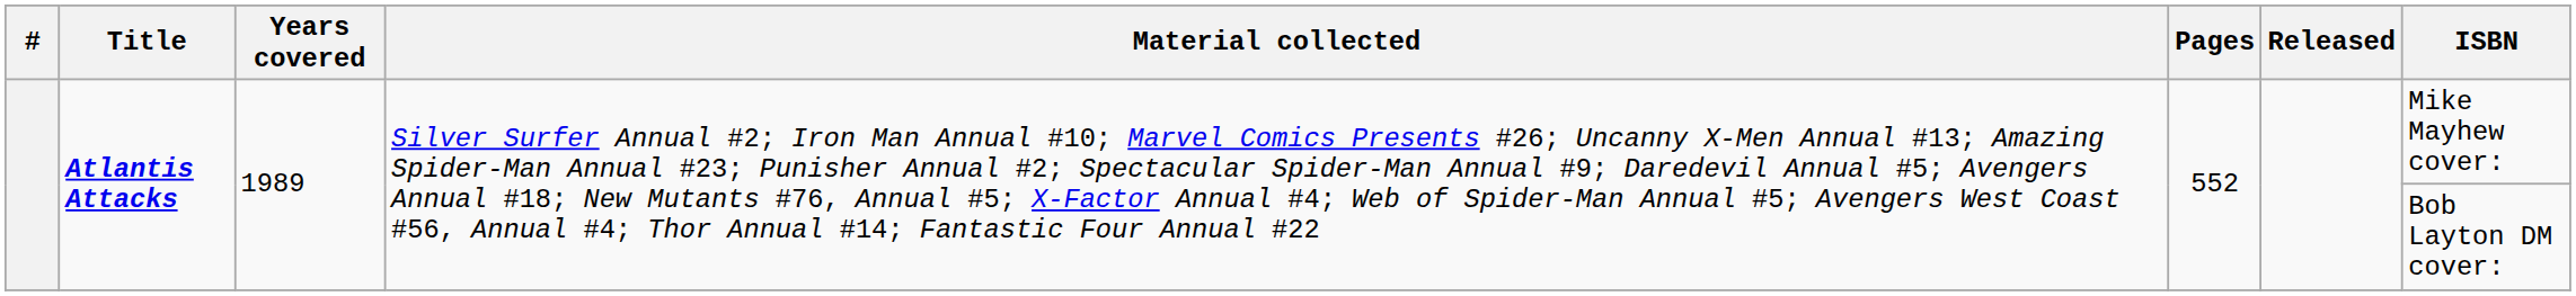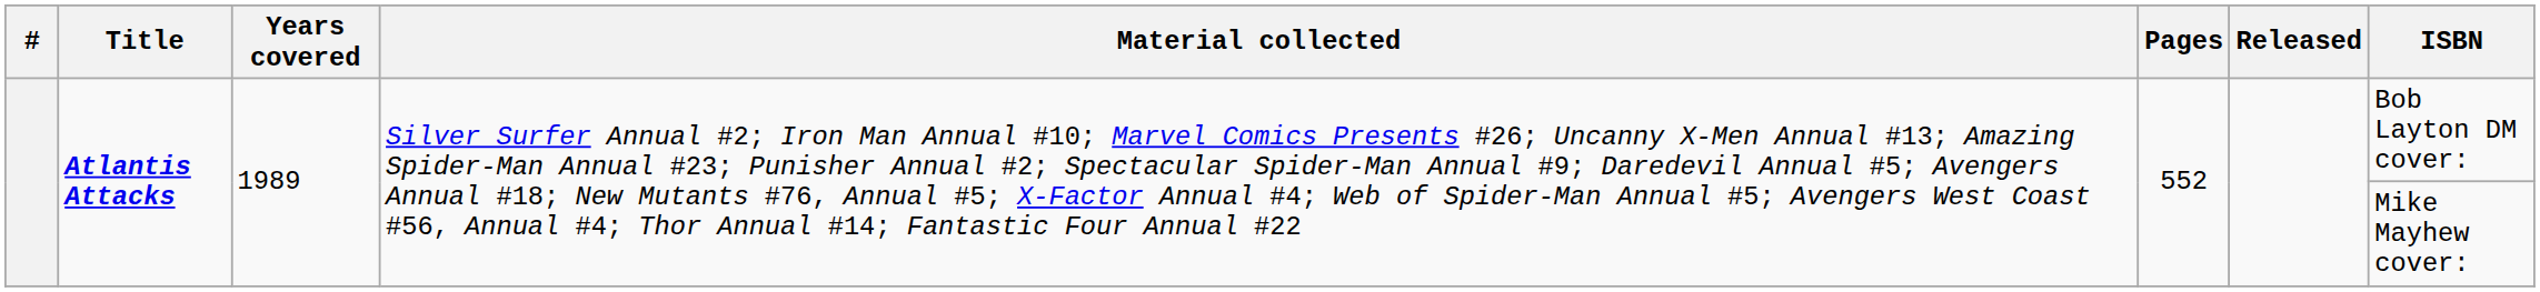row 2 | ISBN: Mike Mayhew cover: -> Bob Layton DM cover:
row 3 | ISBN: Bob Layton DM cover: -> Mike Mayhew cover:
